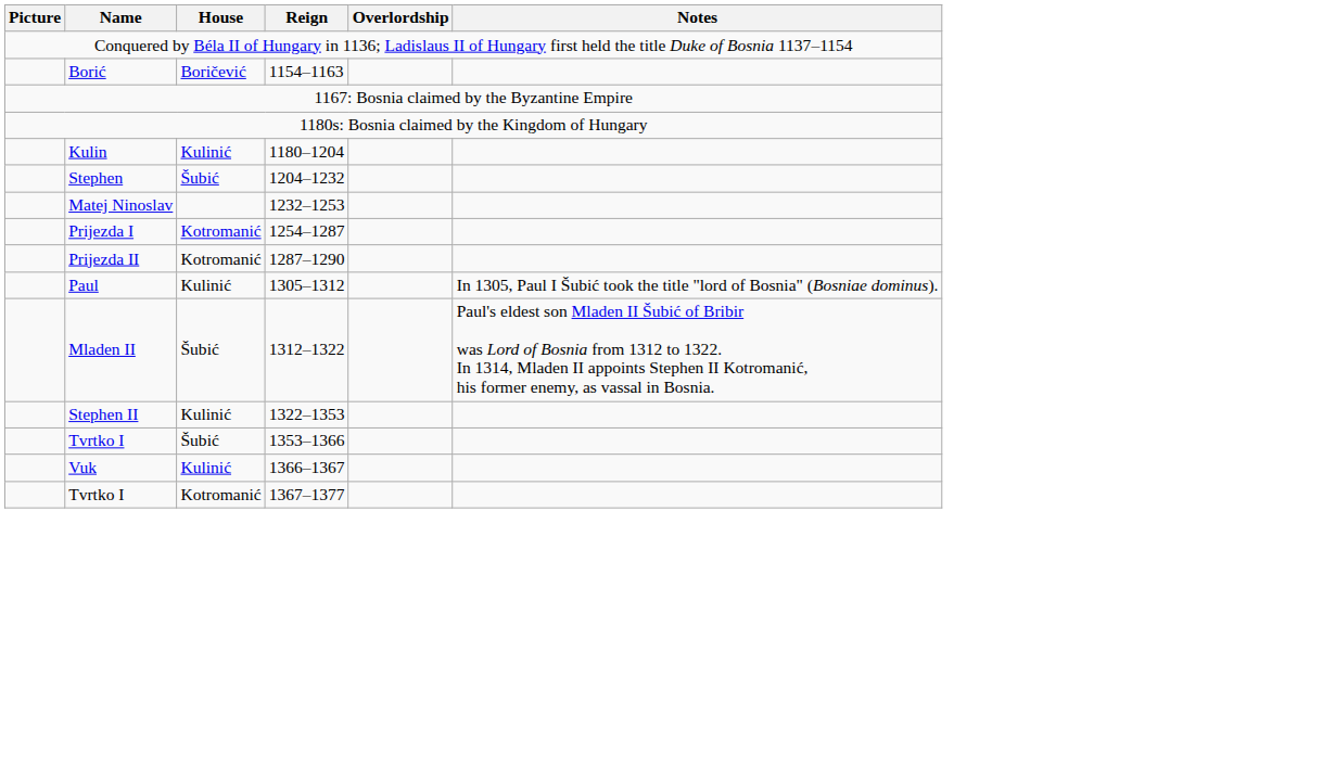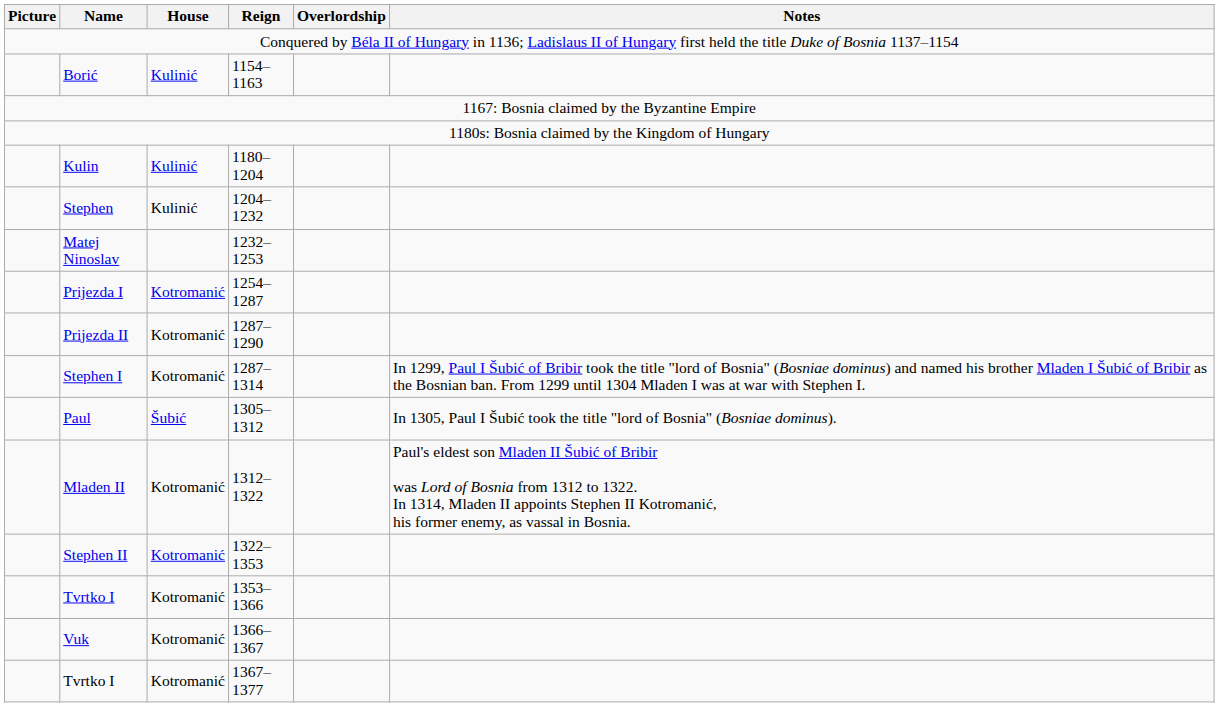Borić | House: Boričević -> Kulinić
Stephen | House: Šubić -> Kulinić
+ row: Stephen I | Kotromanić | 1287–1314 | In 1299, Paul I Šubić of Bribir took the title "lord of Bosnia" (Bosniae dominus) and named his brother Mladen I Šubić of Bribir as the Bosnian ban. From 1299 until 1304 Mladen I was at war with Stephen I.
Paul | House: Kulinić -> Šubić
Mladen II | House: Šubić -> Kotromanić
Stephen II | House: Kulinić -> Kotromanić
Tvrtko I / 1353–1366 | House: Šubić -> Kotromanić
Vuk | House: Kulinić -> Kotromanić
